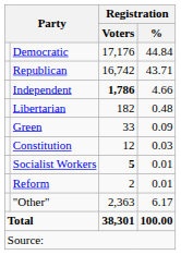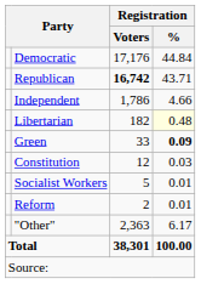Republican | Registration / Voters: normal -> bold
Independent | Registration / Voters: bold -> normal
Libertarian | Registration / %: no background -> lightyellow background
Green | Registration / %: normal -> bold
Socialist Workers | Registration / Voters: bold -> normal
